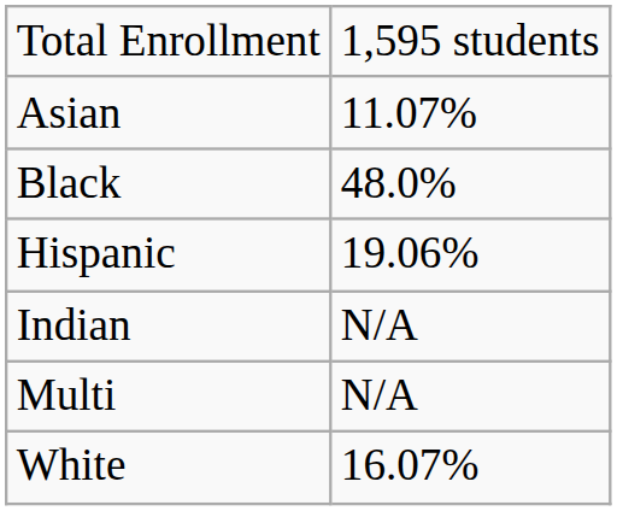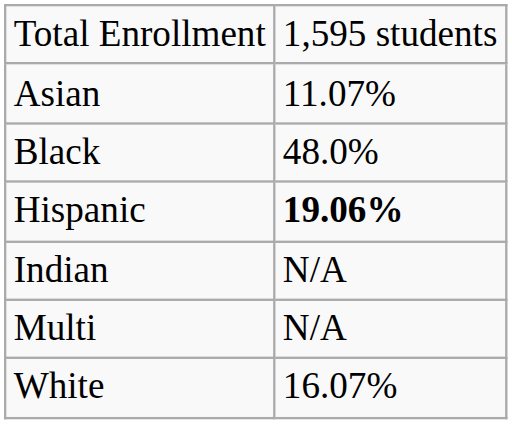Hispanic | column 2: normal -> bold
